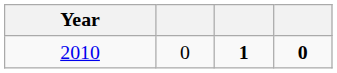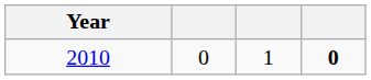2010 | column 3: bold -> normal
